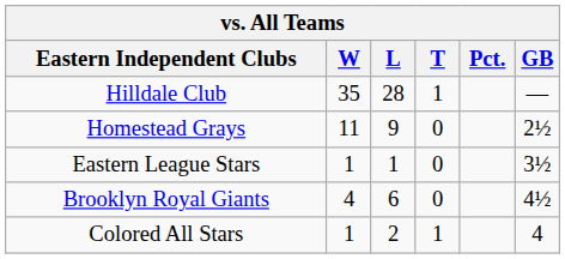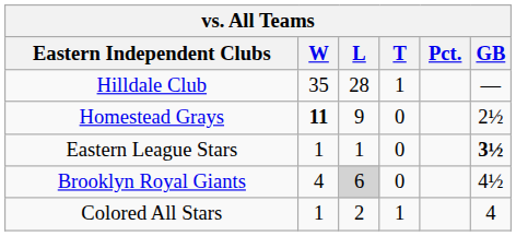Homestead Grays | W: normal -> bold
Eastern League Stars | GB: normal -> bold
Brooklyn Royal Giants | L: no background -> lightgrey background
